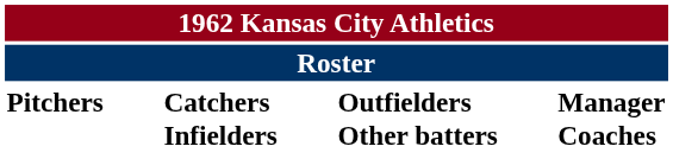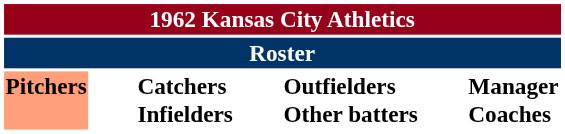Pitchers | column 1: no background -> lightsalmon background
